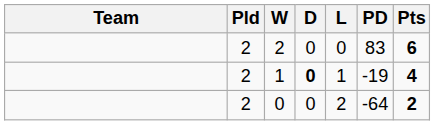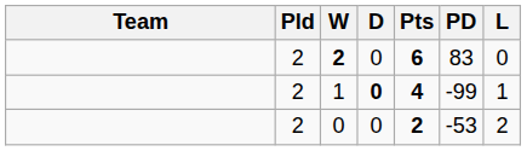columns swapped: L <-> Pts
row 2 | W: normal -> bold
row 3 | PD: -19 -> -99
row 4 | PD: -64 -> -53
